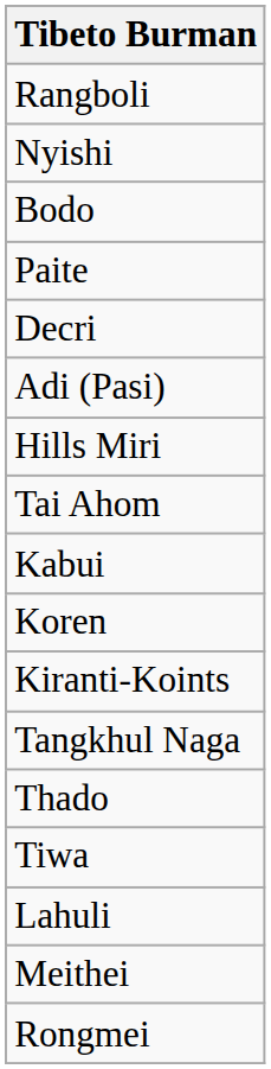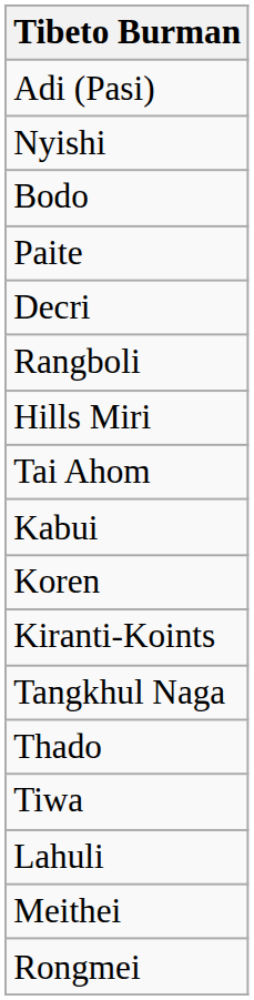row 2 | column 1: Rangboli -> Adi (Pasi)
row 7 | column 1: Adi (Pasi) -> Rangboli
